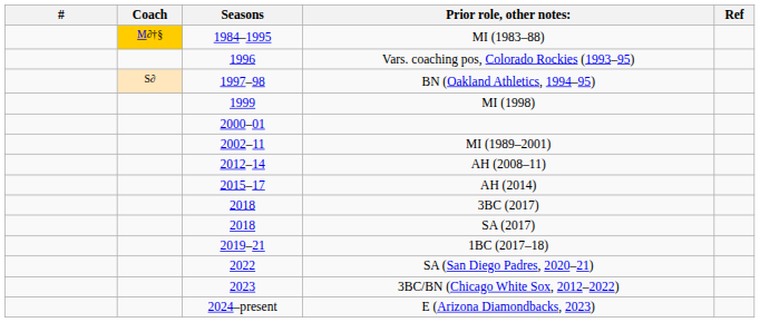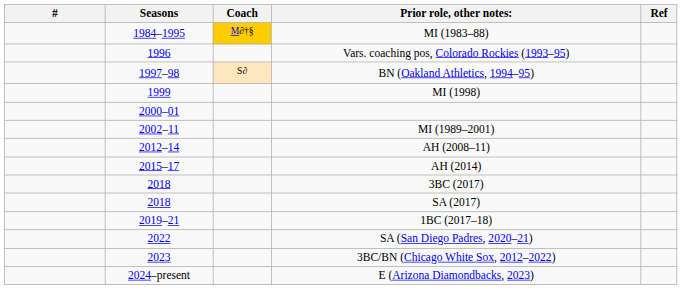columns swapped: Coach <-> Seasons
